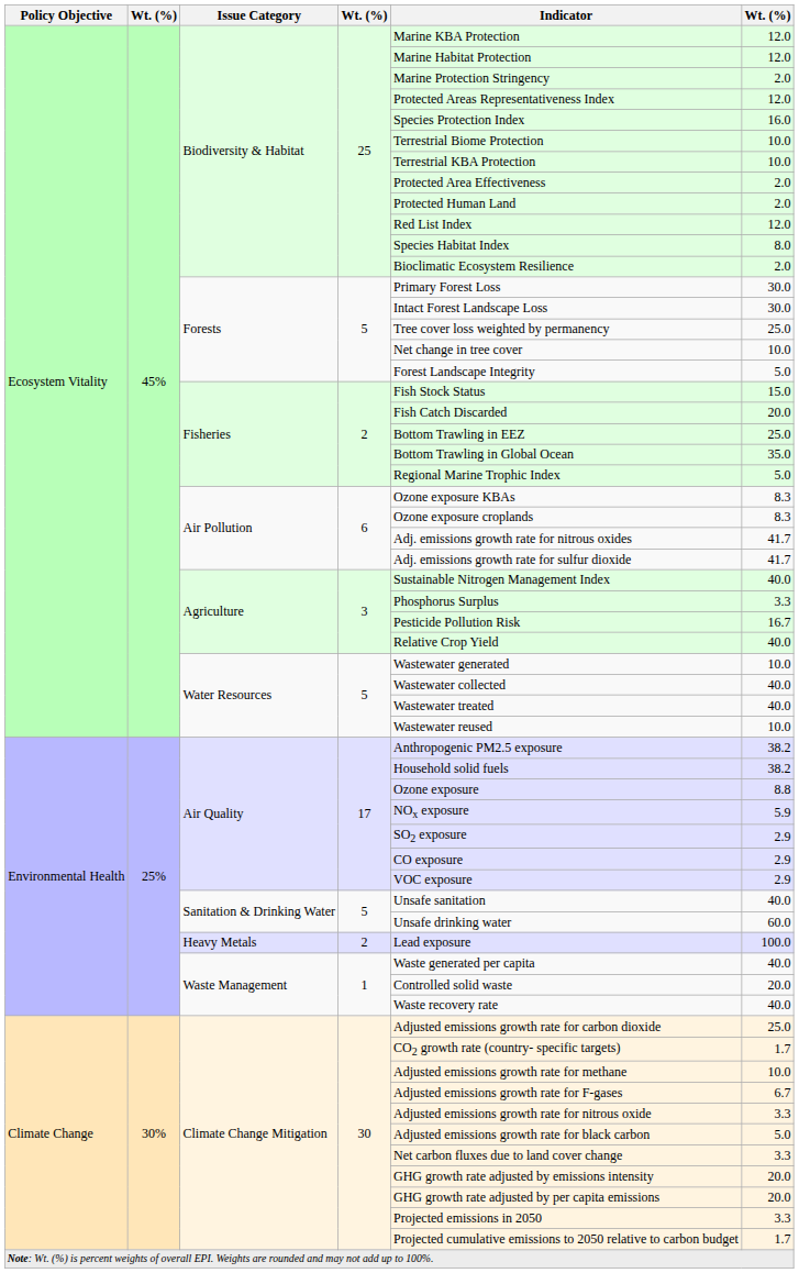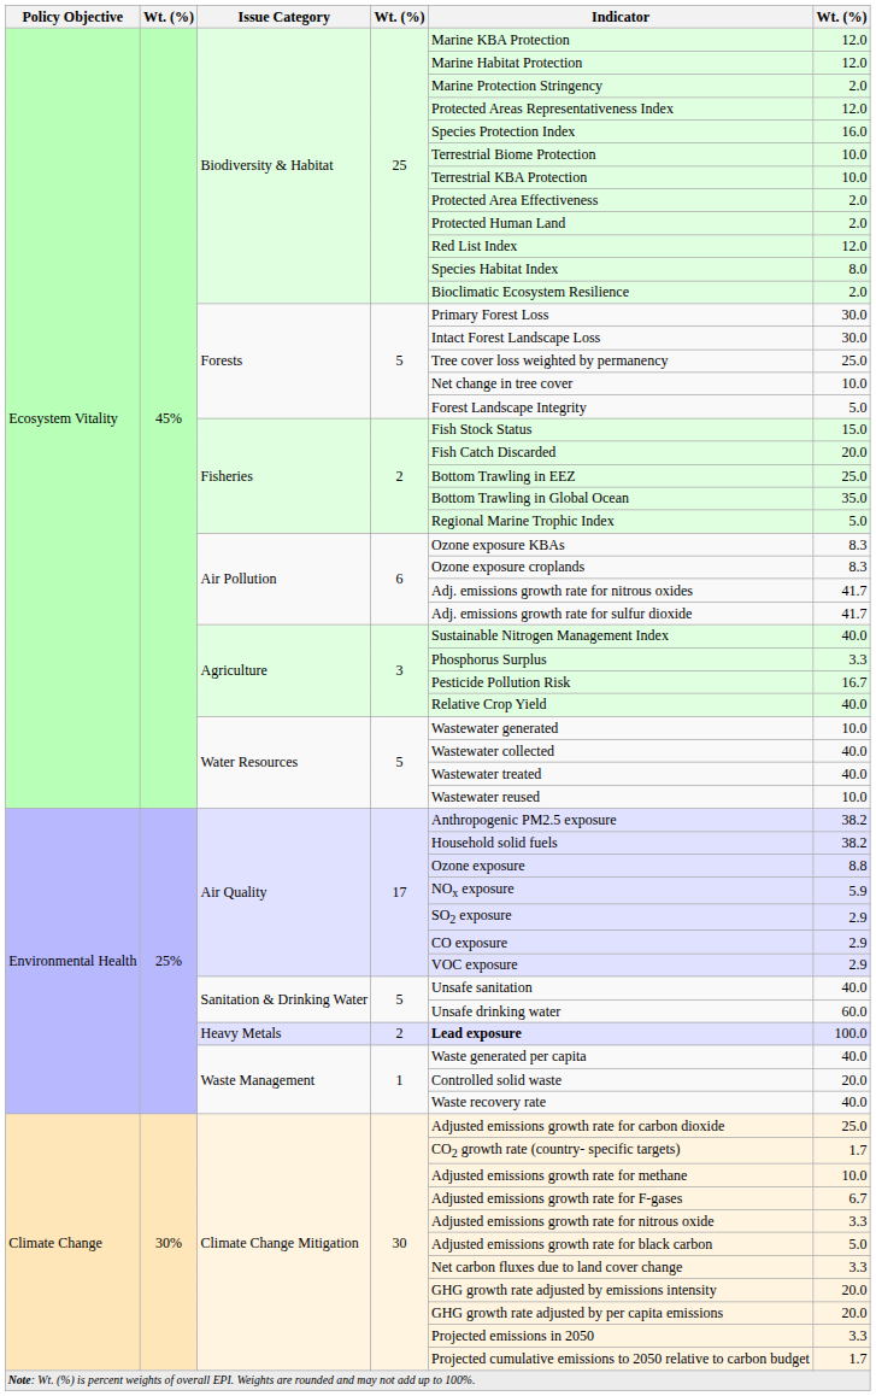Heavy Metals | Indicator: normal -> bold
